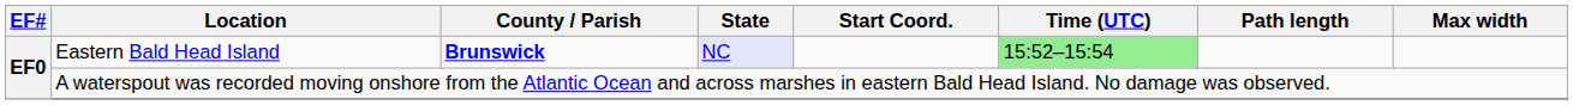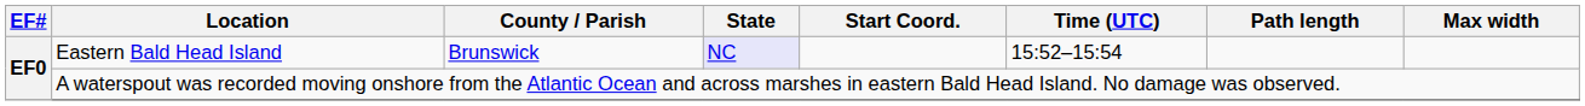Eastern Bald Head Island | County / Parish: bold -> normal
Eastern Bald Head Island | Time (UTC): lightgreen background -> no background
